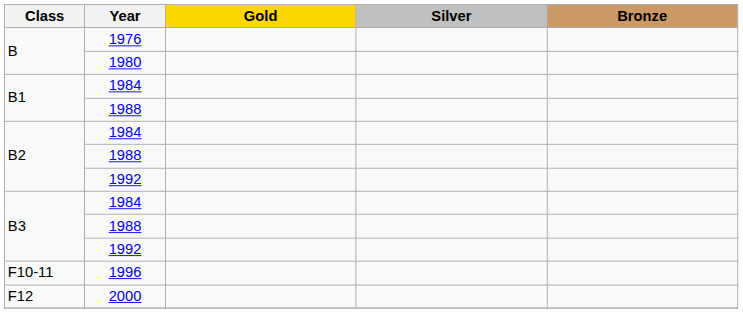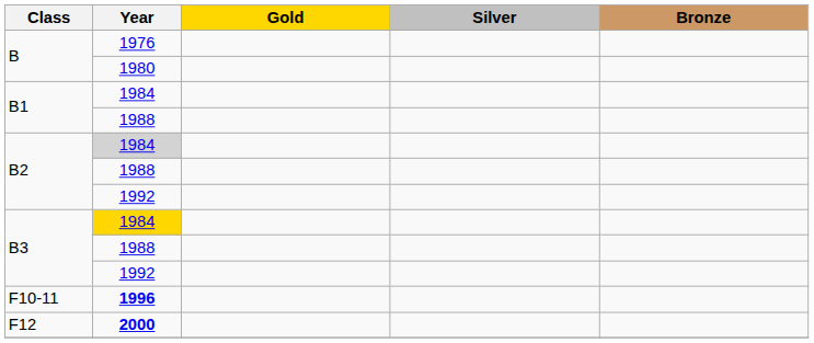B2 / 1984 | Year: no background -> lightgrey background
B3 / 1984 | Year: no background -> gold background
1996 | Year: normal -> bold
2000 | Year: normal -> bold
